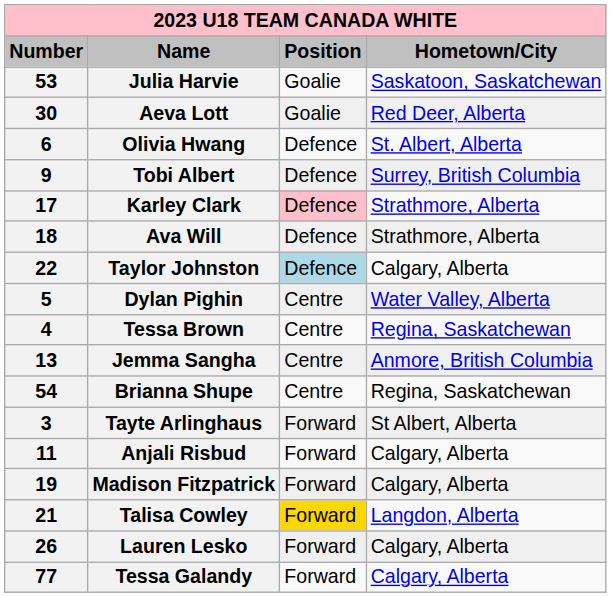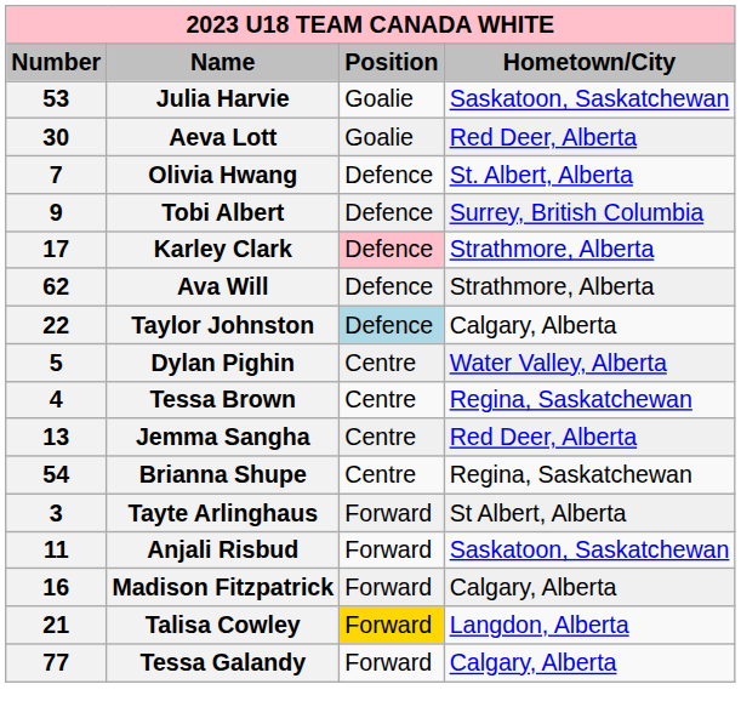Olivia Hwang | Number: 6 -> 7
Ava Will | Number: 18 -> 62
Jemma Sangha | Hometown/City: Anmore, British Columbia -> Red Deer, Alberta
Anjali Risbud | Hometown/City: Calgary, Alberta -> Saskatoon, Saskatchewan
Madison Fitzpatrick | Number: 19 -> 16
- row: 26 | Lauren Lesko | Forward | Calgary, Alberta
